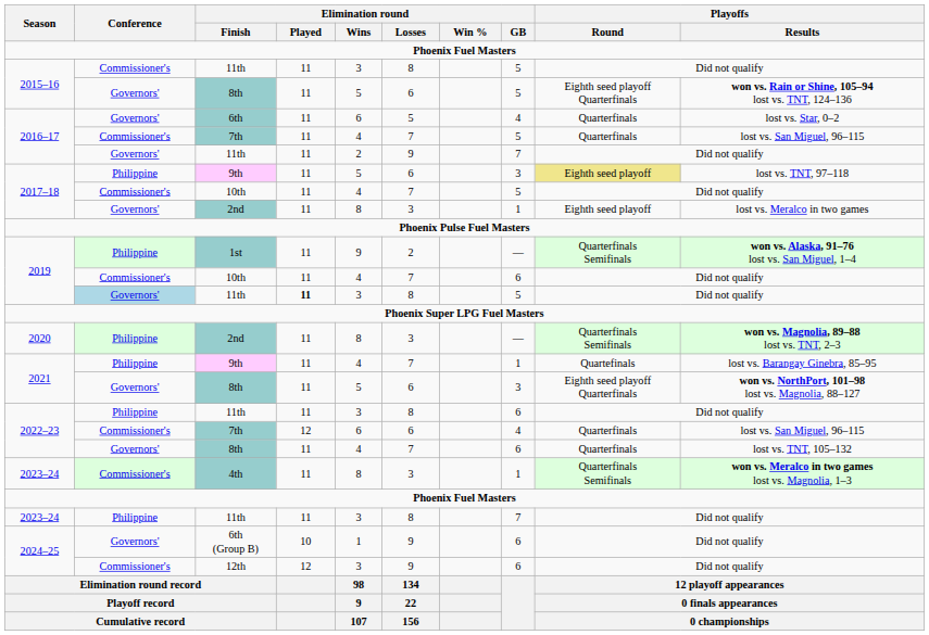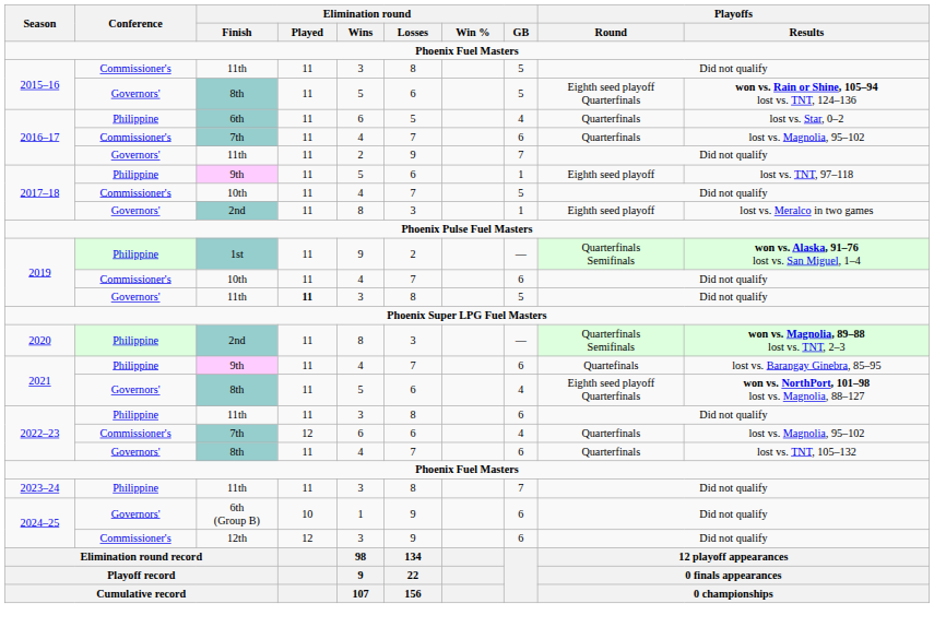6th | Conference: Governors' -> Philippine
2016–17 / 7th | Elimination round / GB: 5 -> 6
2016–17 / 7th | Playoffs / Results: lost vs. San Miguel, 96–115 -> lost vs. Magnolia, 95–102
2017–18 / 9th | Elimination round / GB: 3 -> 1
2017–18 / 9th | Playoffs / Round: khaki background -> no background
2019 / 11th | Conference: lightblue background -> no background
2021 / 9th | Elimination round / GB: 1 -> 6
2021 / 8th | Elimination round / GB: 3 -> 4
2022–23 / 7th | Playoffs / Results: lost vs. San Miguel, 96–115 -> lost vs. Magnolia, 95–102
- row: 2023–24 | Commissioner's | 4th | 11 | 8 | 3 | 1 | Quarterfinals Semifinals | won vs. Meralco in two games lost vs. Magnolia, 1–3
